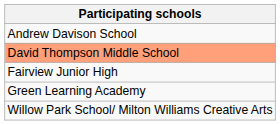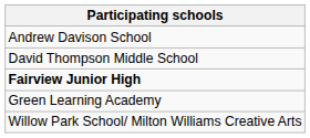row 3 | column 1: lightsalmon background -> no background
row 4 | column 1: normal -> bold
